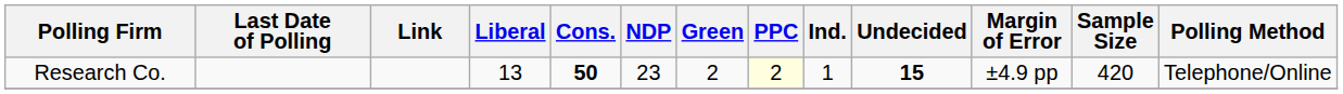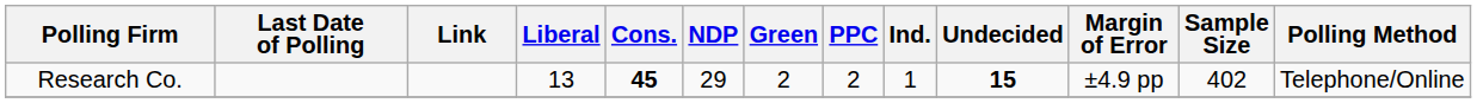Research Co. | Cons.: 50 -> 45
Research Co. | NDP: 23 -> 29
Research Co. | PPC: lightyellow background -> no background
Research Co. | Sample Size: 420 -> 402
